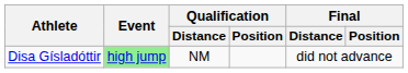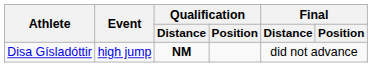Disa Gísladóttir | Event: lightgreen background -> no background
Disa Gísladóttir | Qualification / Distance: normal -> bold
